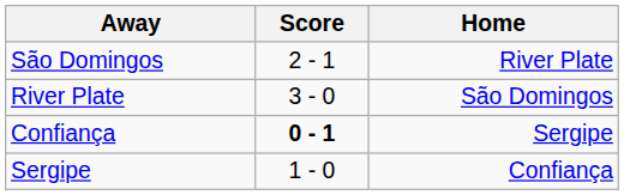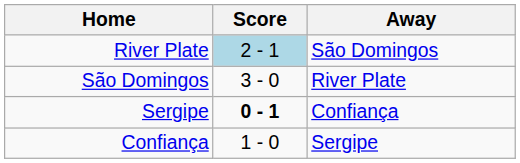columns swapped: Home <-> Away
row 2 | Score: no background -> lightblue background
